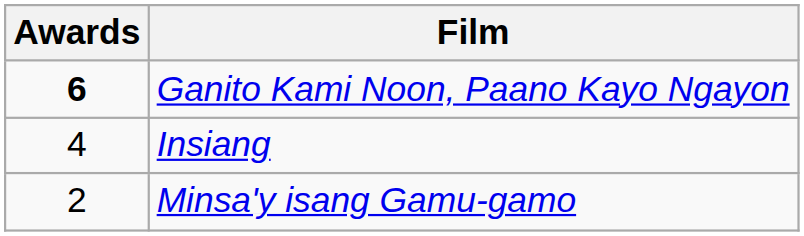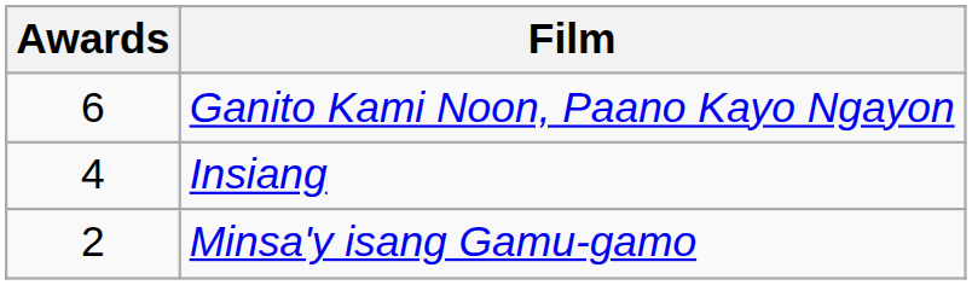Ganito Kami Noon, Paano Kayo Ngayon | Awards: bold -> normal
